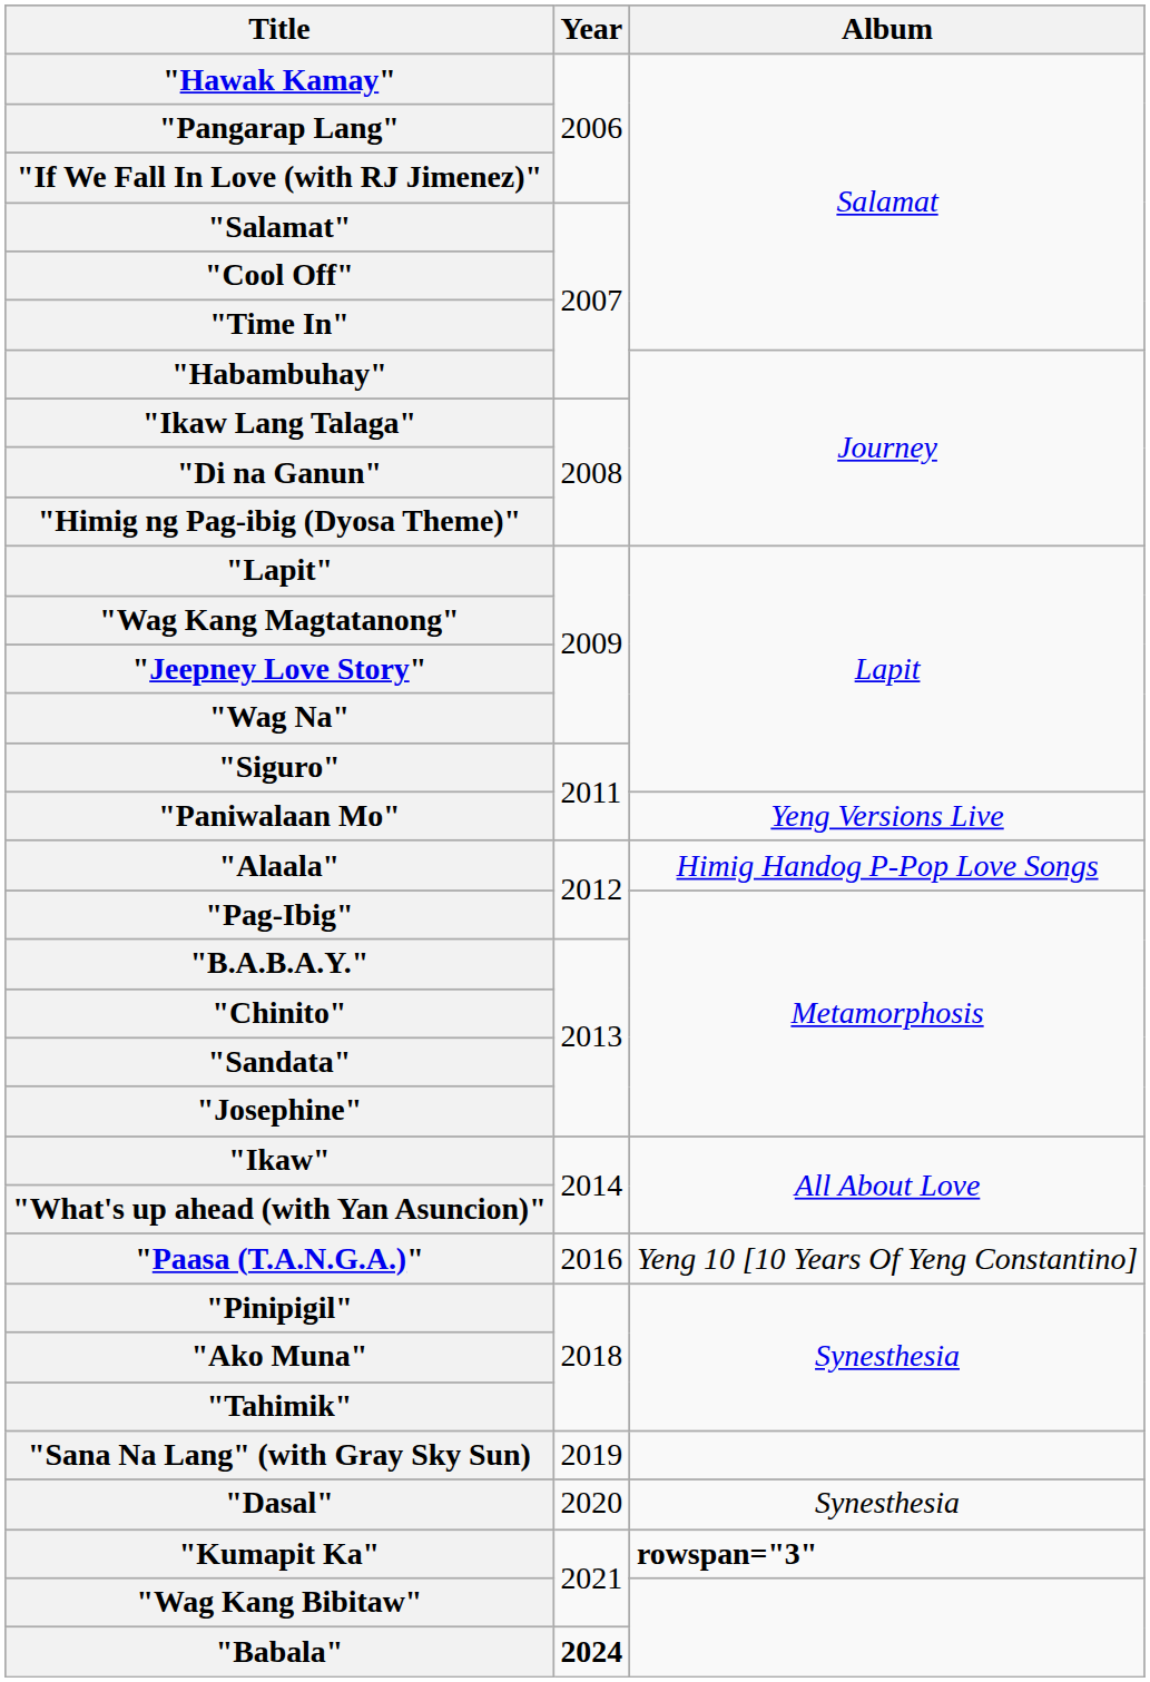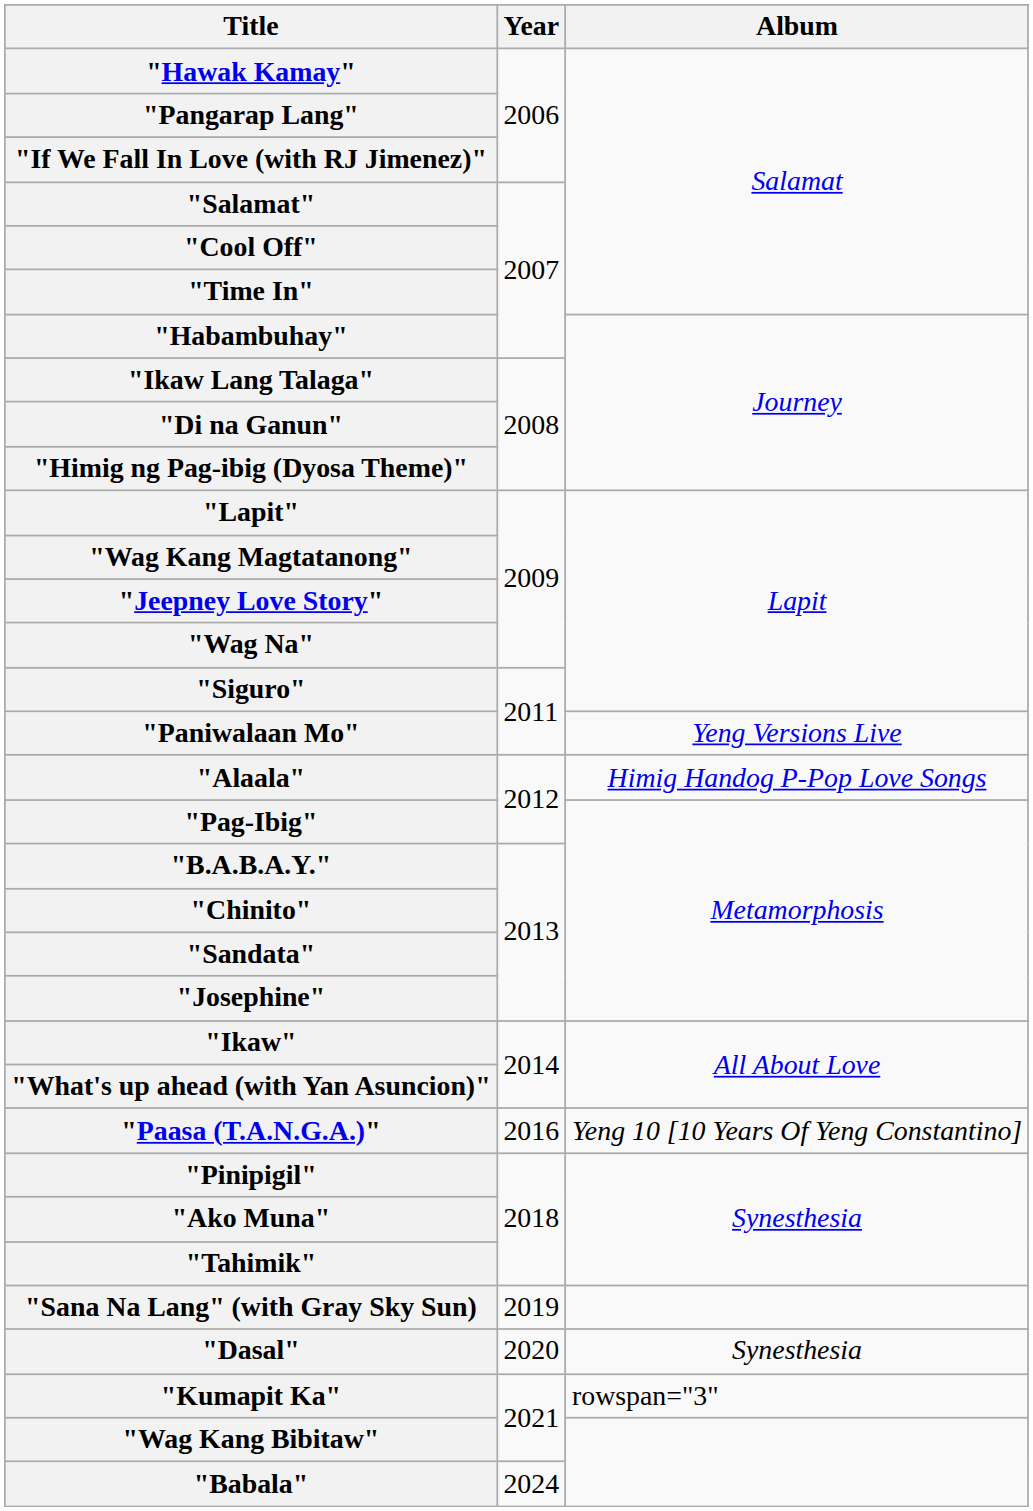"Kumapit Ka" | Album: bold -> normal
"Babala" | Year: bold -> normal
